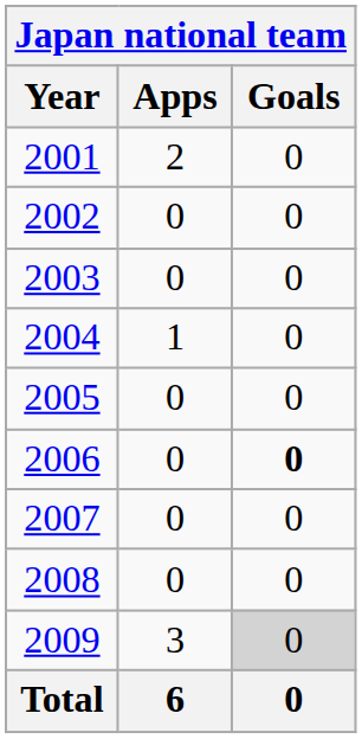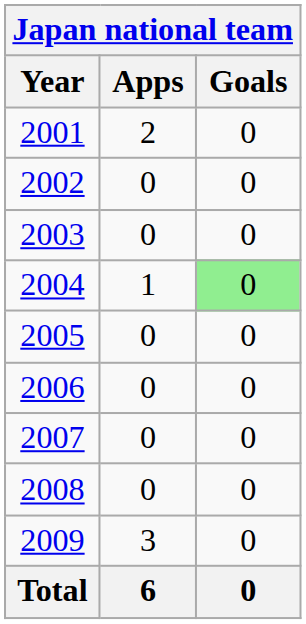2004 | Goals: no background -> lightgreen background
2006 | Goals: bold -> normal
2009 | Goals: lightgrey background -> no background
